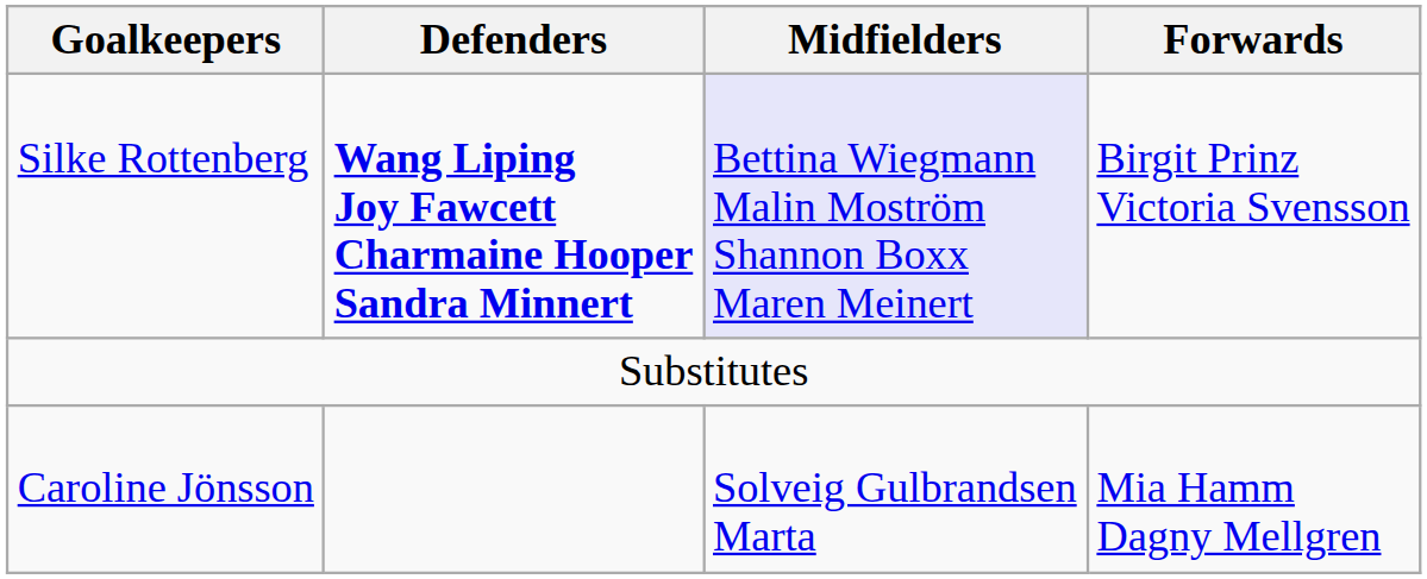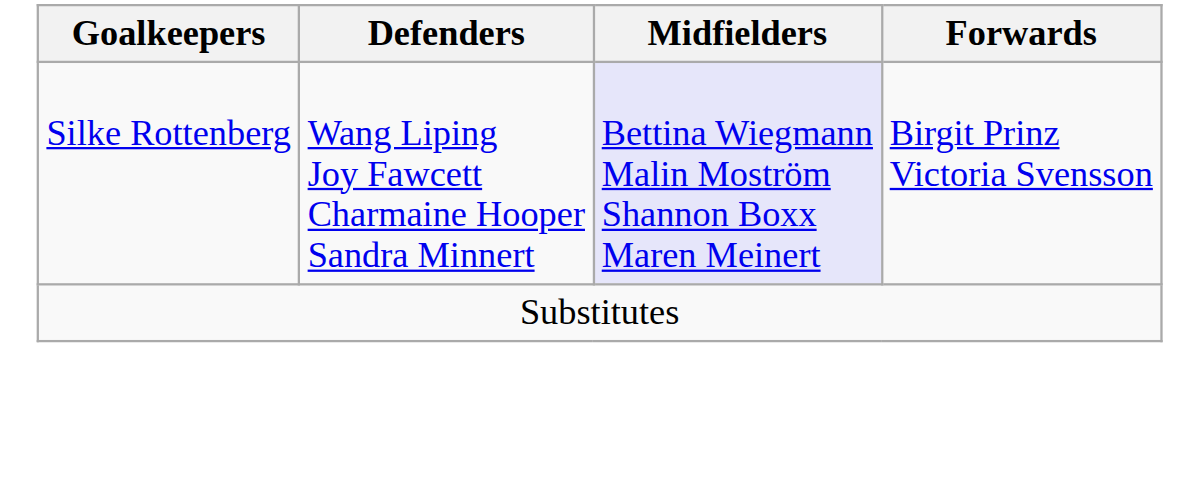Silke Rottenberg | Defenders: bold -> normal
- row: Caroline Jönsson | Solveig Gulbrandsen Marta | Mia Hamm Dagny Mellgren
